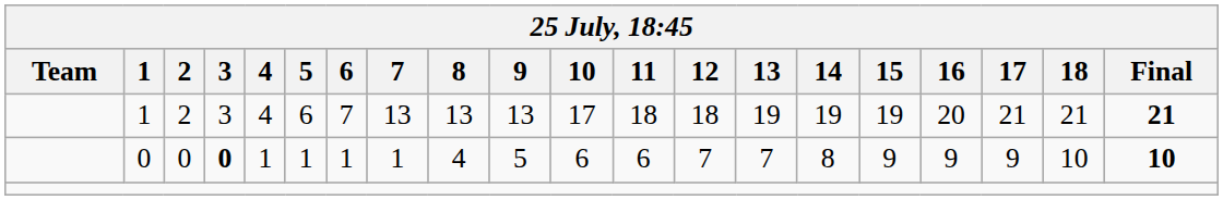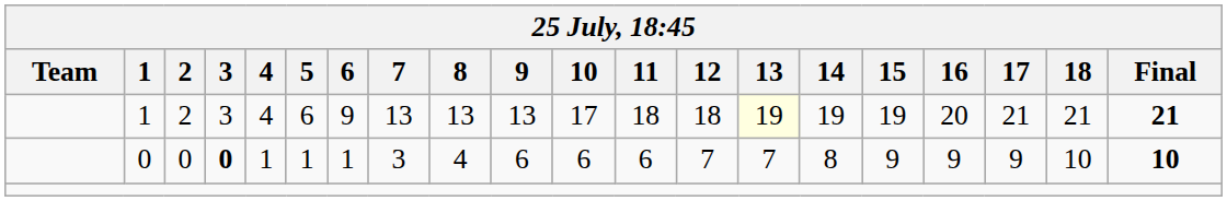row 3 | 6: 7 -> 9
row 3 | 13: no background -> lightyellow background
row 4 | 7: 1 -> 3
row 4 | 9: 5 -> 6
